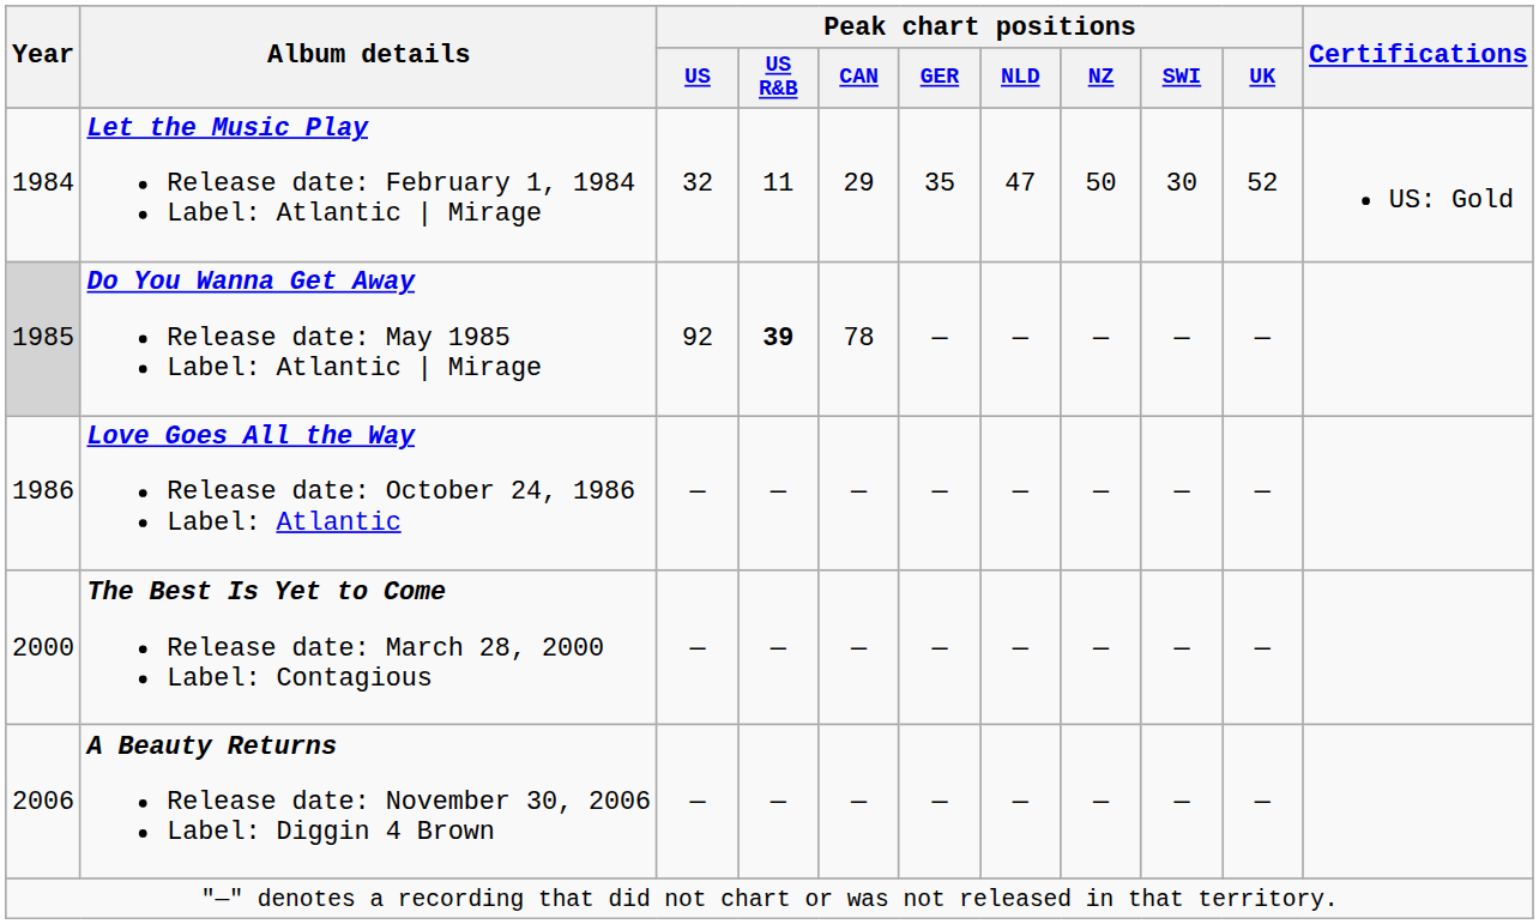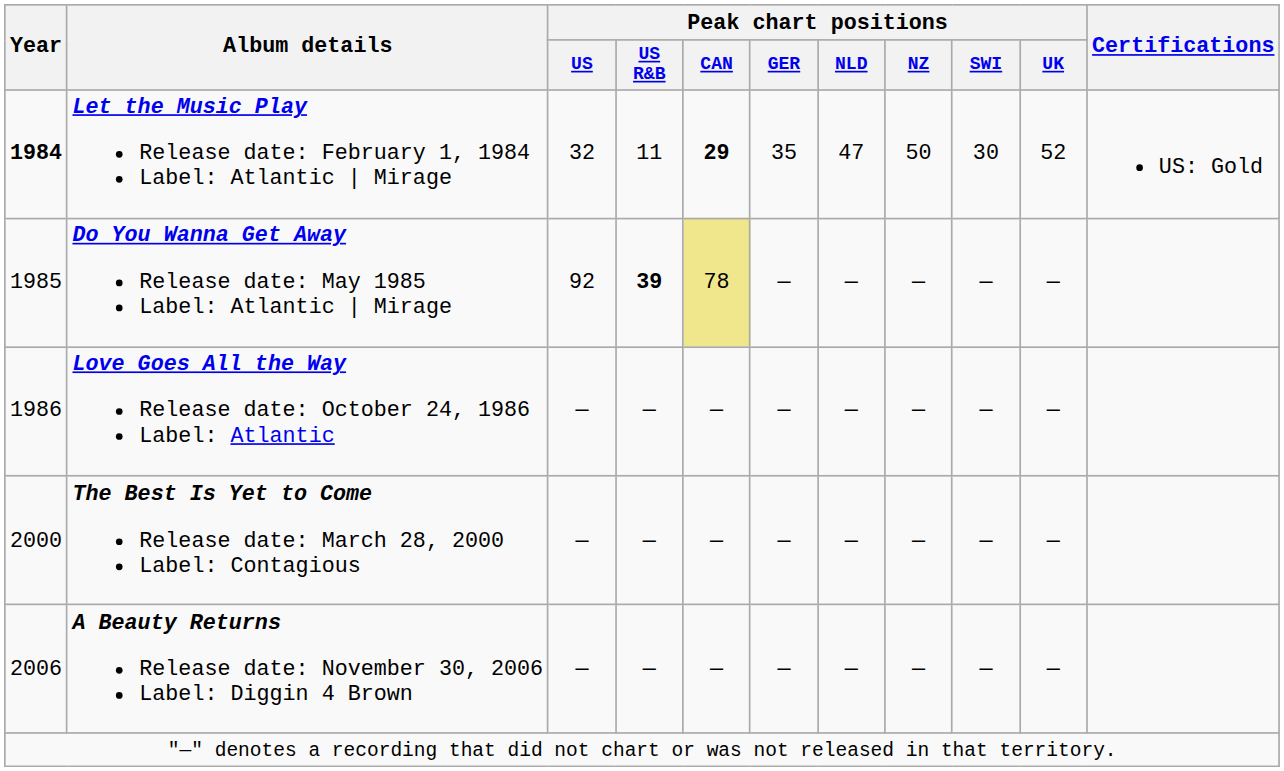row 3 | Year: normal -> bold
row 3 | Peak chart positions / CAN: normal -> bold
row 4 | Year: lightgrey background -> no background
row 4 | Peak chart positions / CAN: no background -> khaki background
